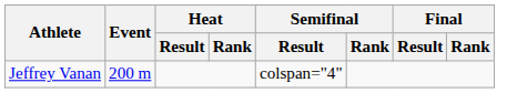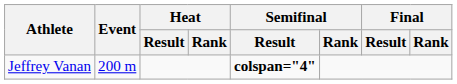Jeffrey Vanan | Semifinal / Result: normal -> bold
